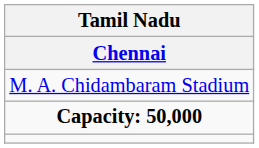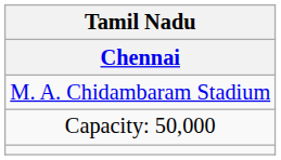row 4 | column 1: bold -> normal
